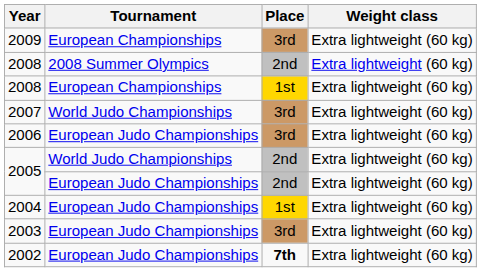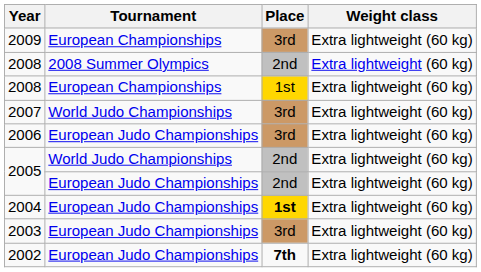2004 | Place: normal -> bold
